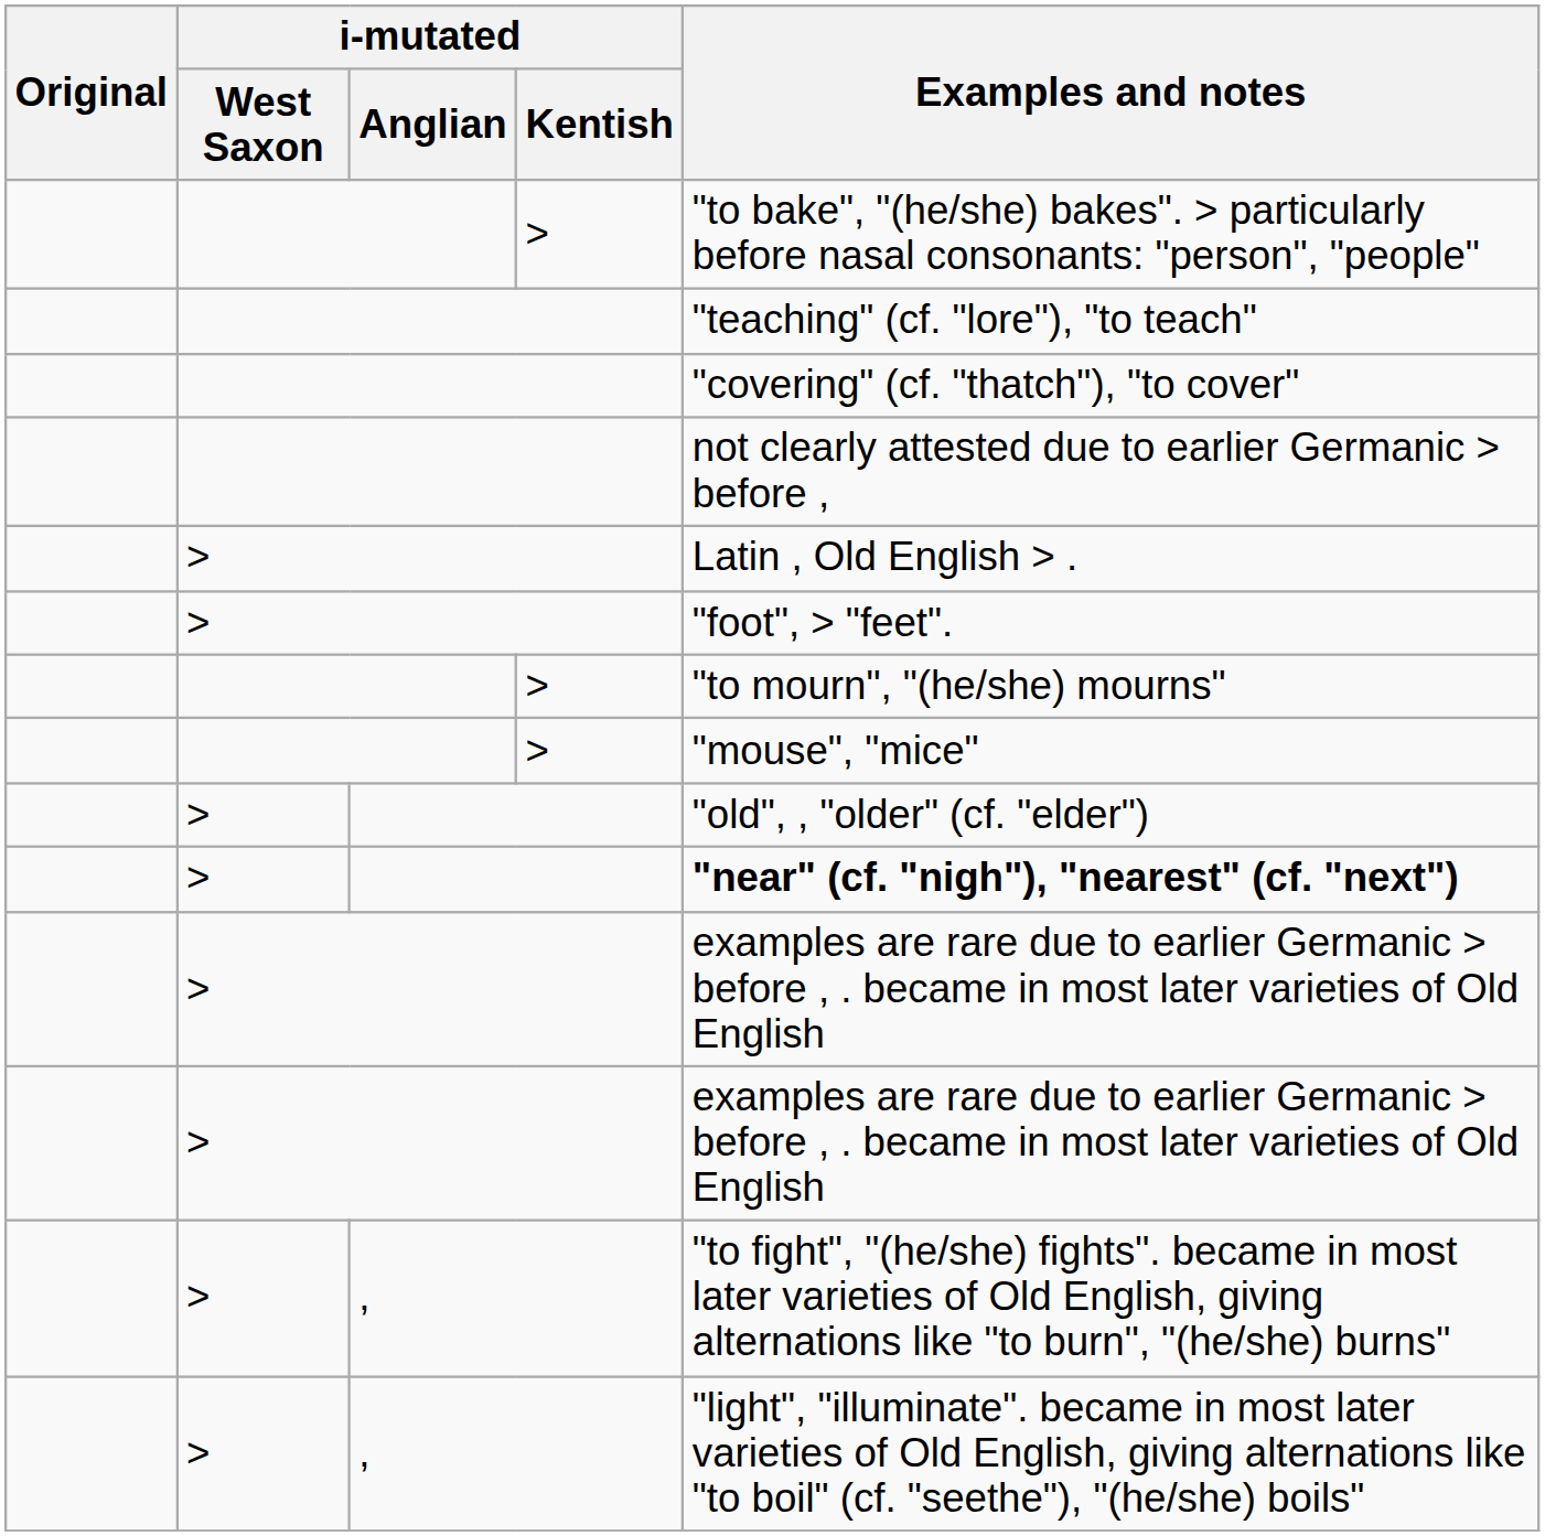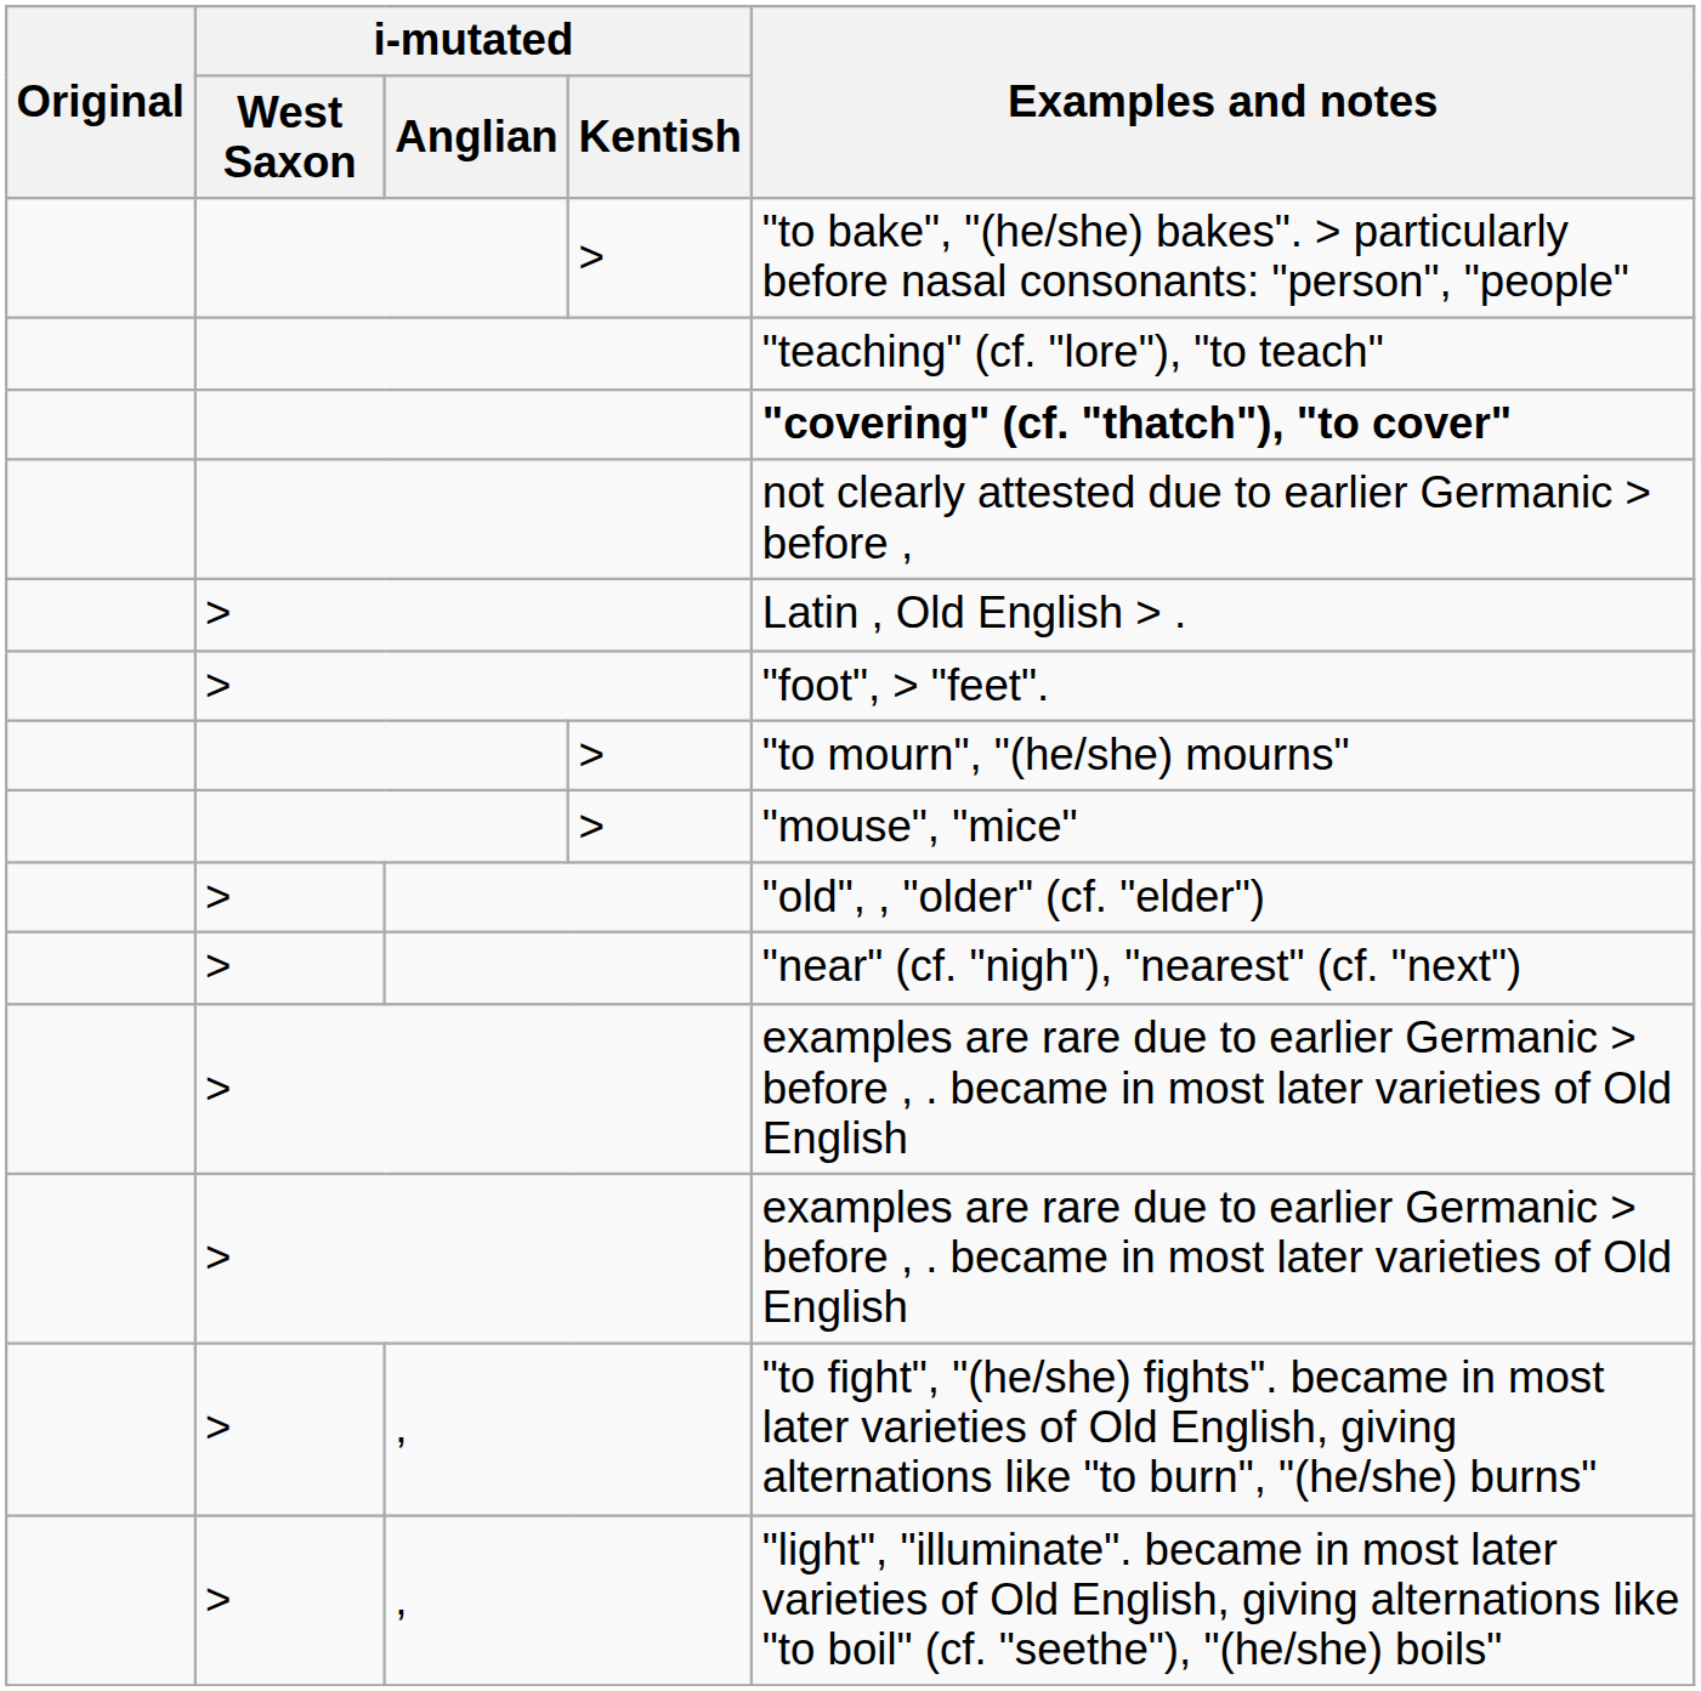row 5 | Examples and notes: normal -> bold
row 12 | Examples and notes: bold -> normal
